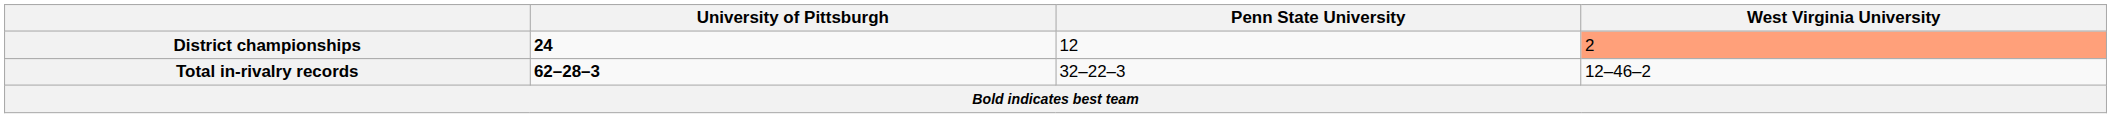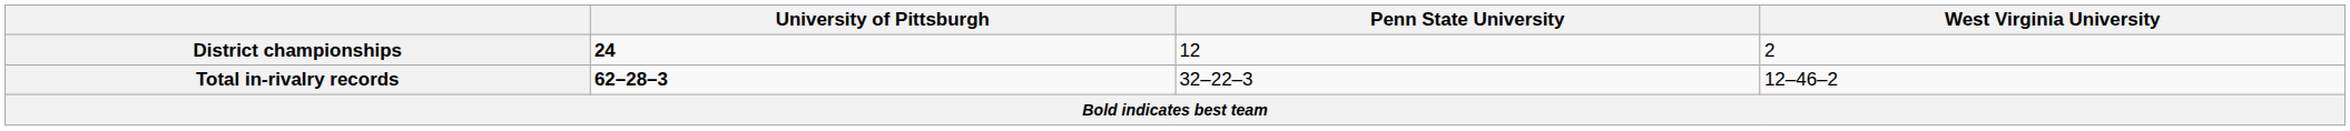District championships | West Virginia University: lightsalmon background -> no background
